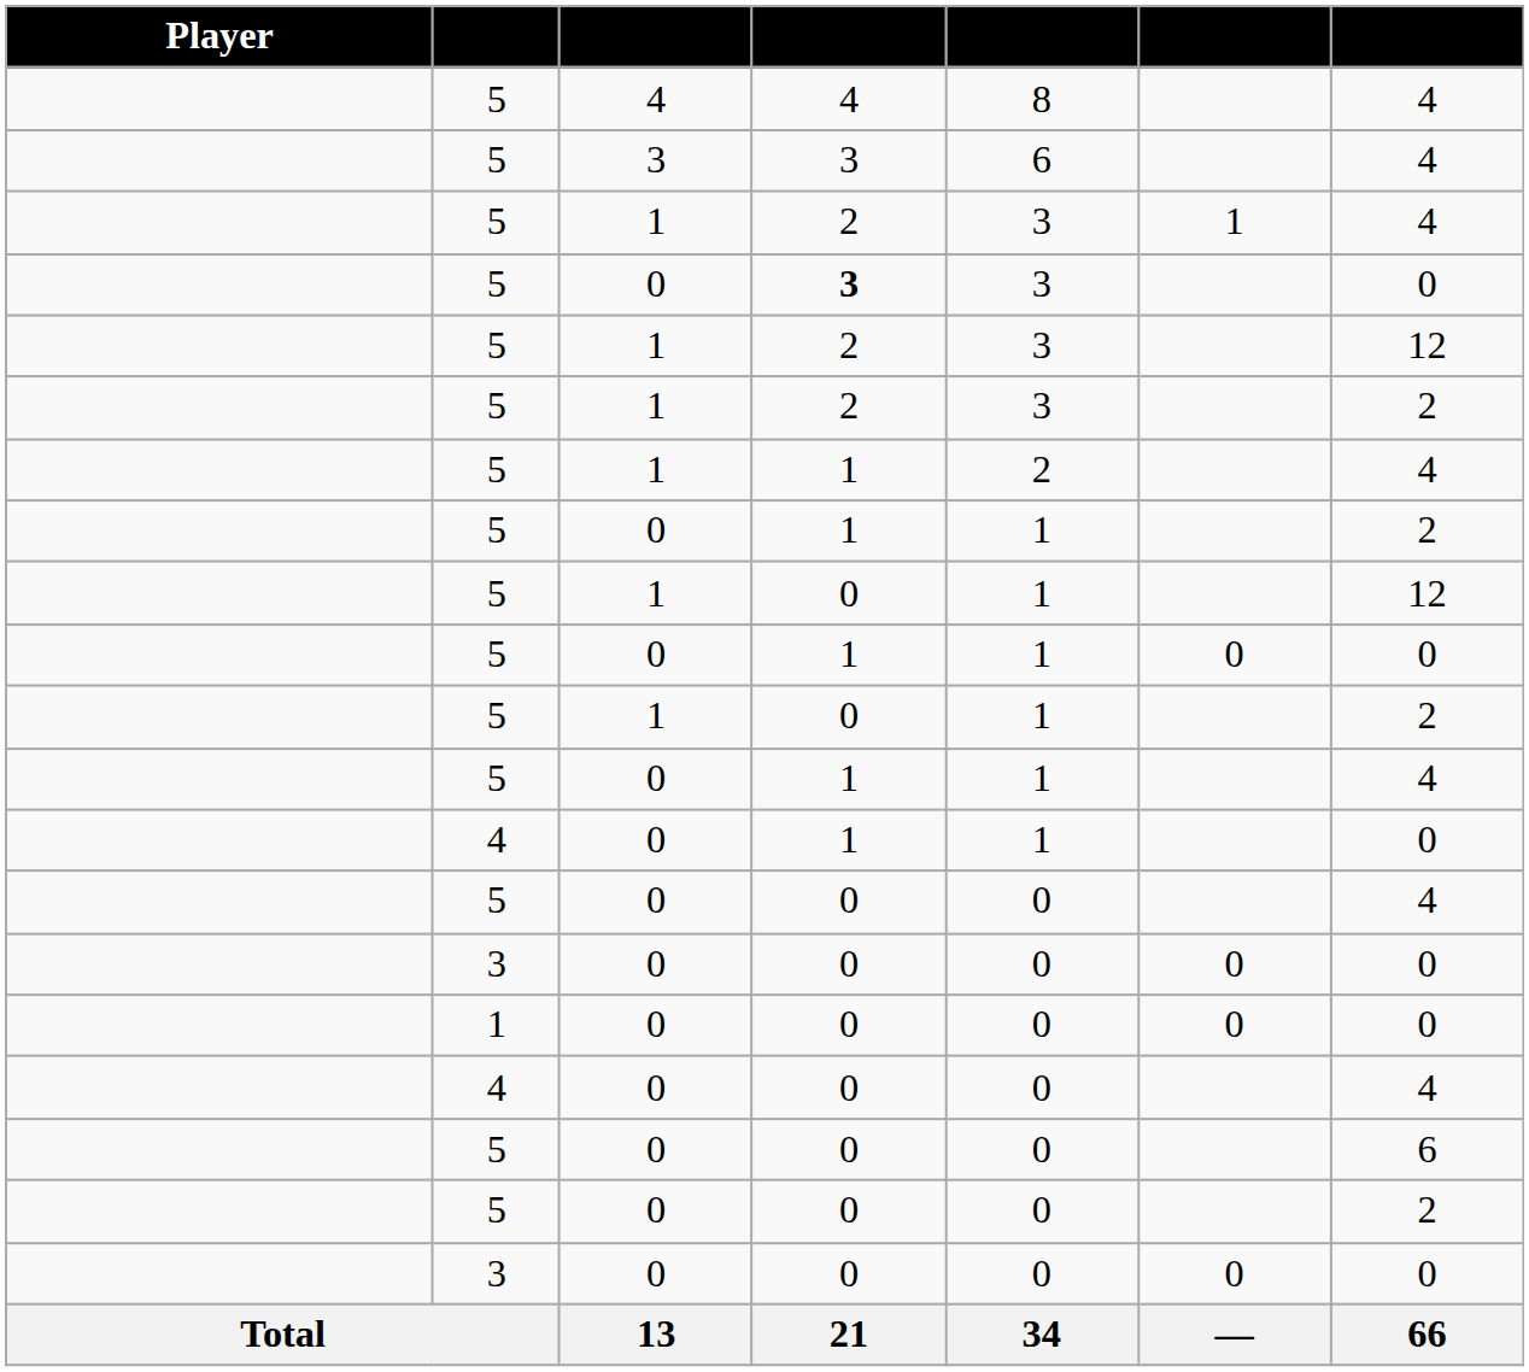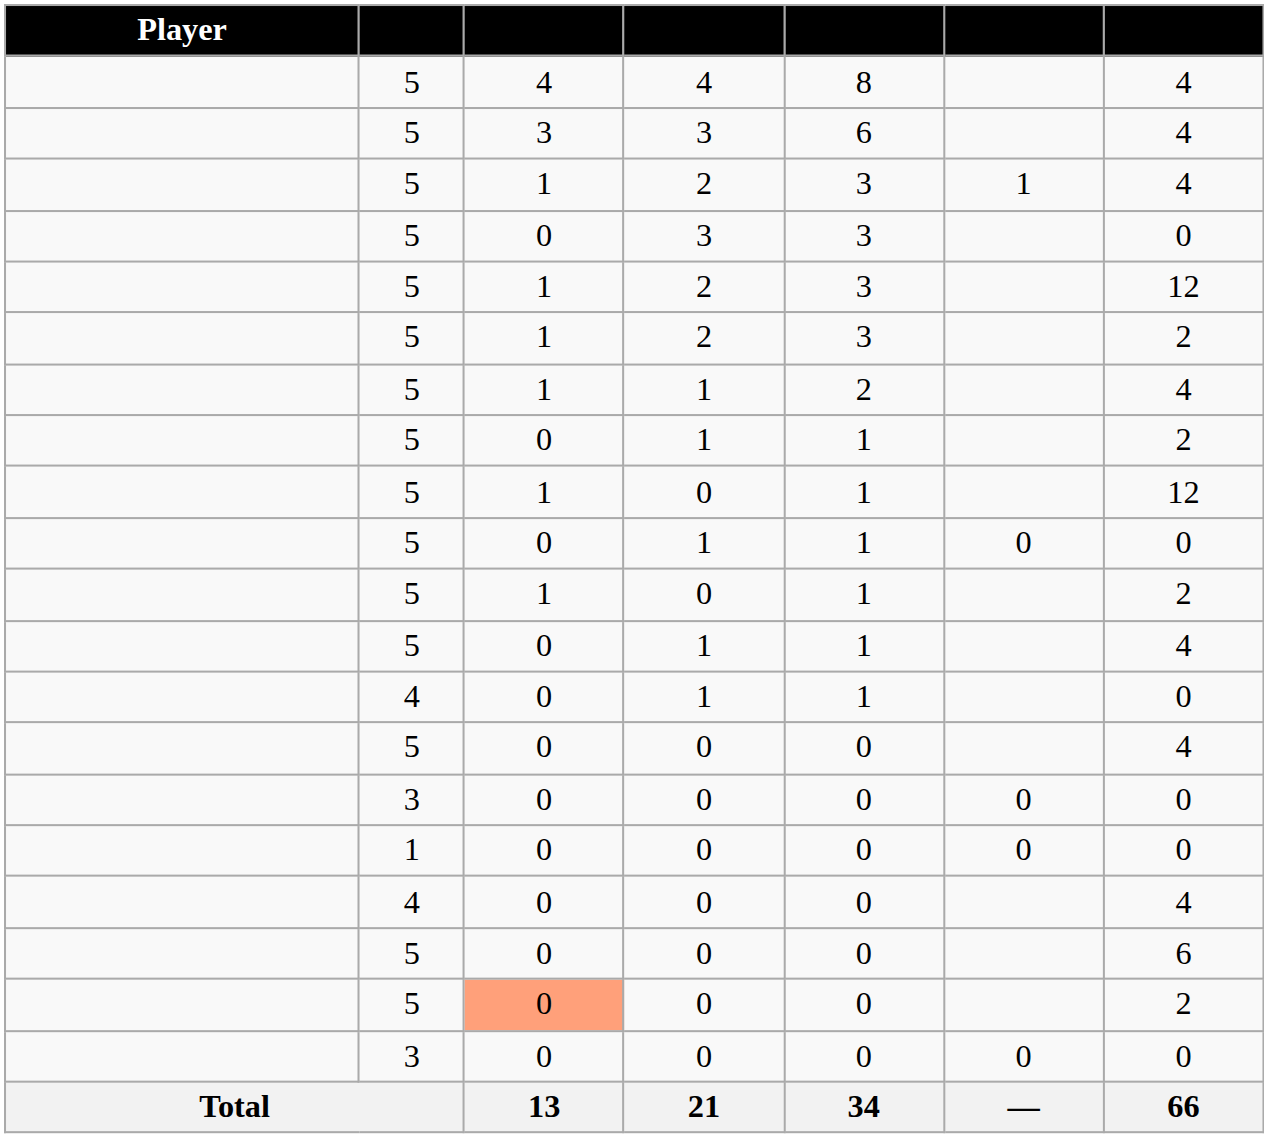row 5 | column 4: bold -> normal
row 20 | column 3: no background -> lightsalmon background
